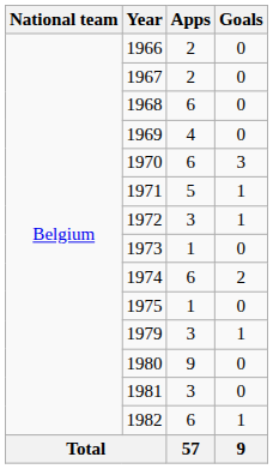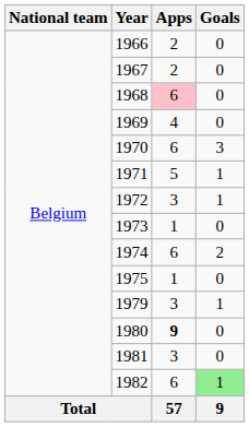1968 | Apps: no background -> pink background
1980 | Apps: normal -> bold
1982 | Goals: no background -> lightgreen background
